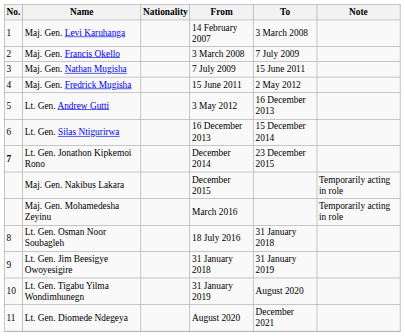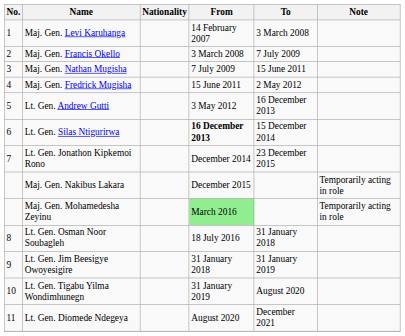Lt. Gen. Silas Ntigurirwa | From: normal -> bold
Lt. Gen. Jonathon Kipkemoi Rono | No.: bold -> normal
Maj. Gen. Mohamedesha Zeyinu | From: no background -> lightgreen background
